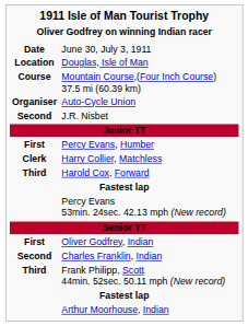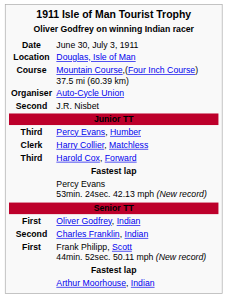row 9 | column 1: First -> Third
row 17 | column 1: Third -> First
